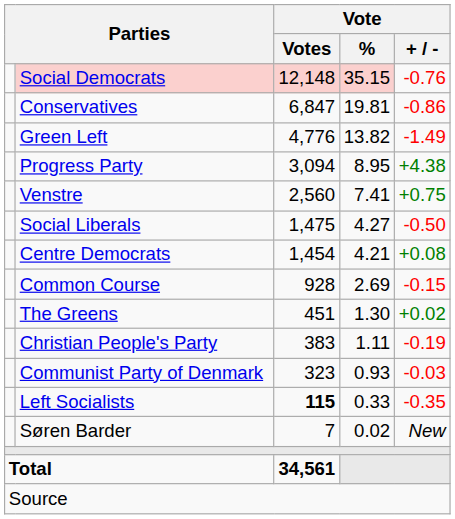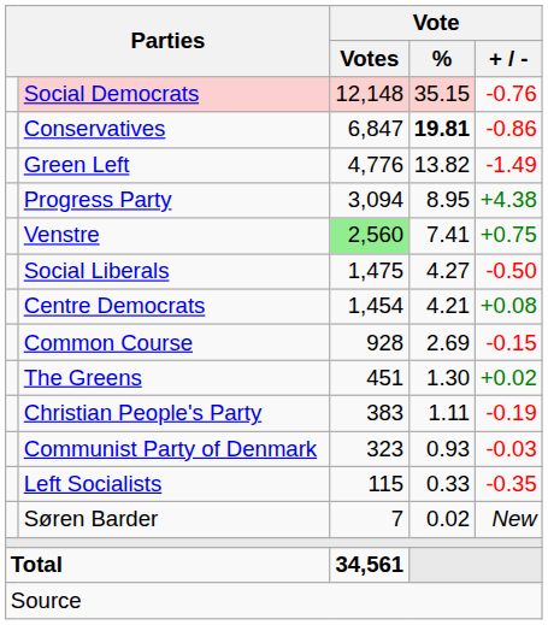Conservatives | Vote / %: normal -> bold
Venstre | Vote / Votes: no background -> lightgreen background
Left Socialists | Vote / Votes: bold -> normal
